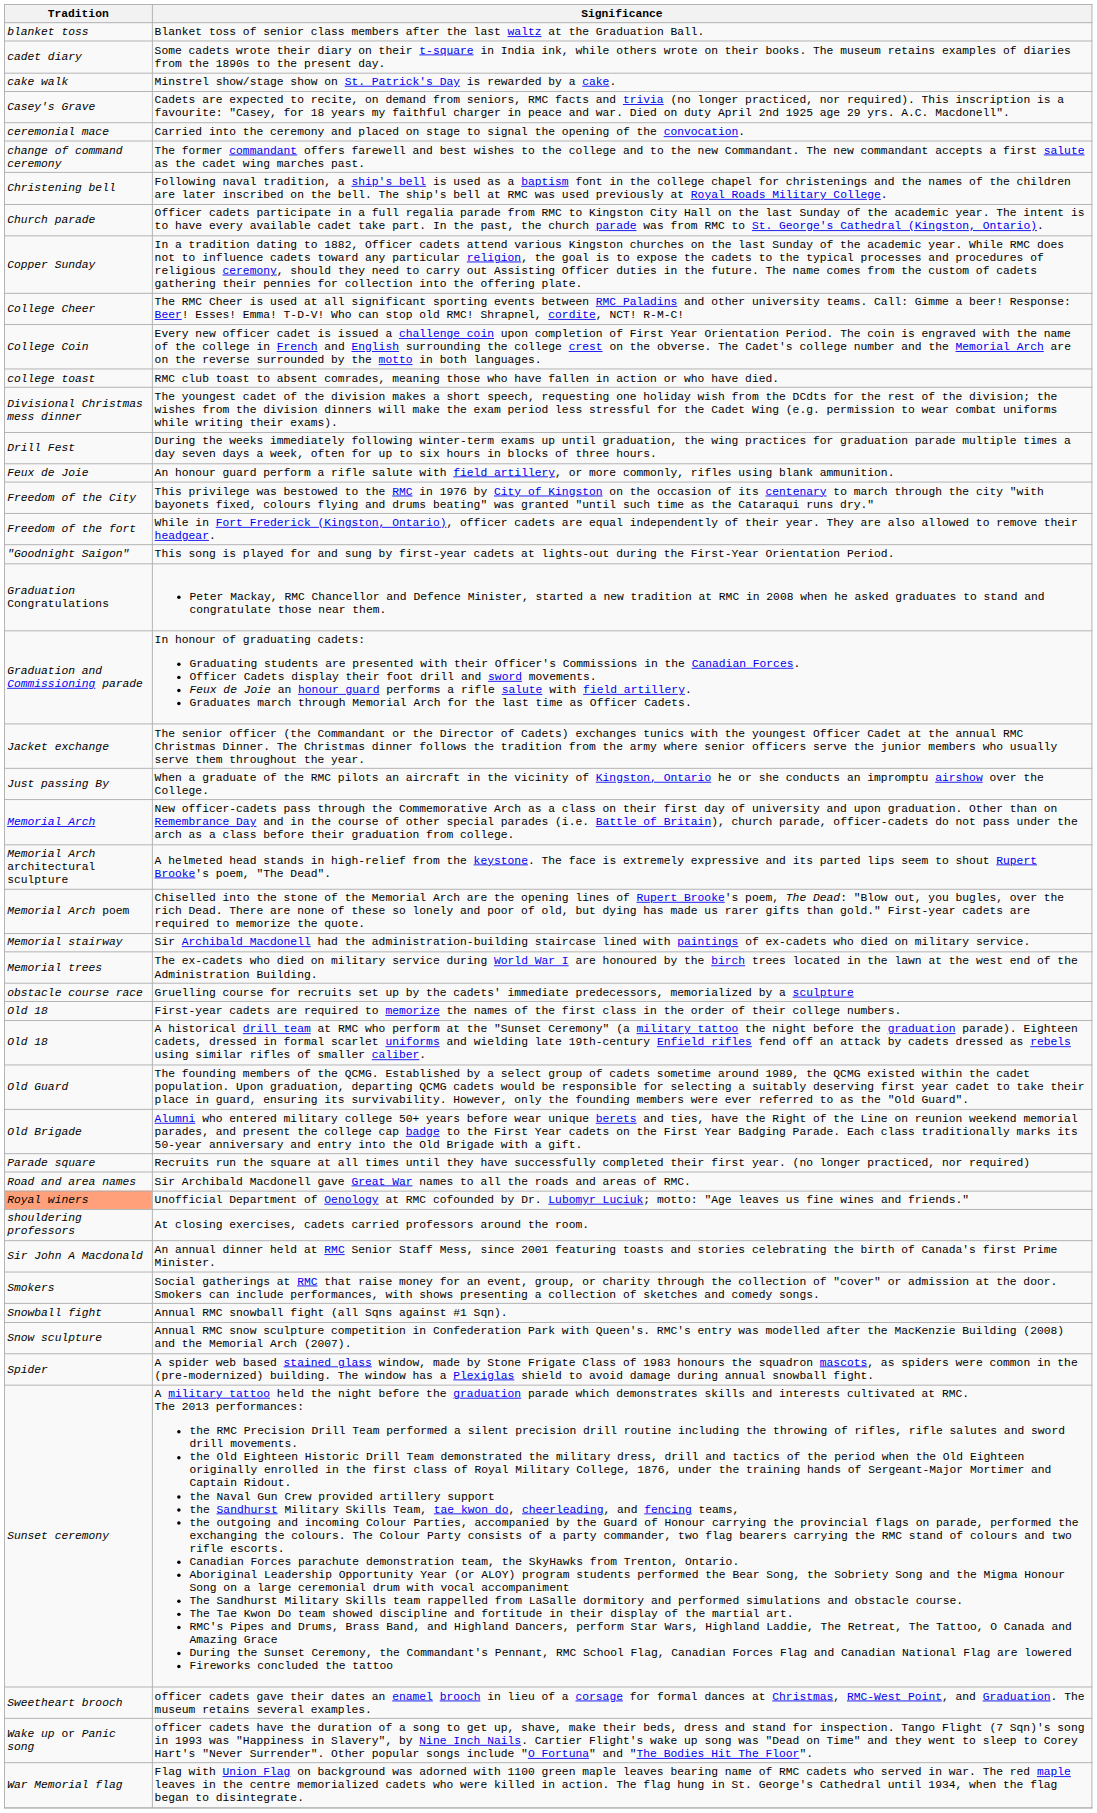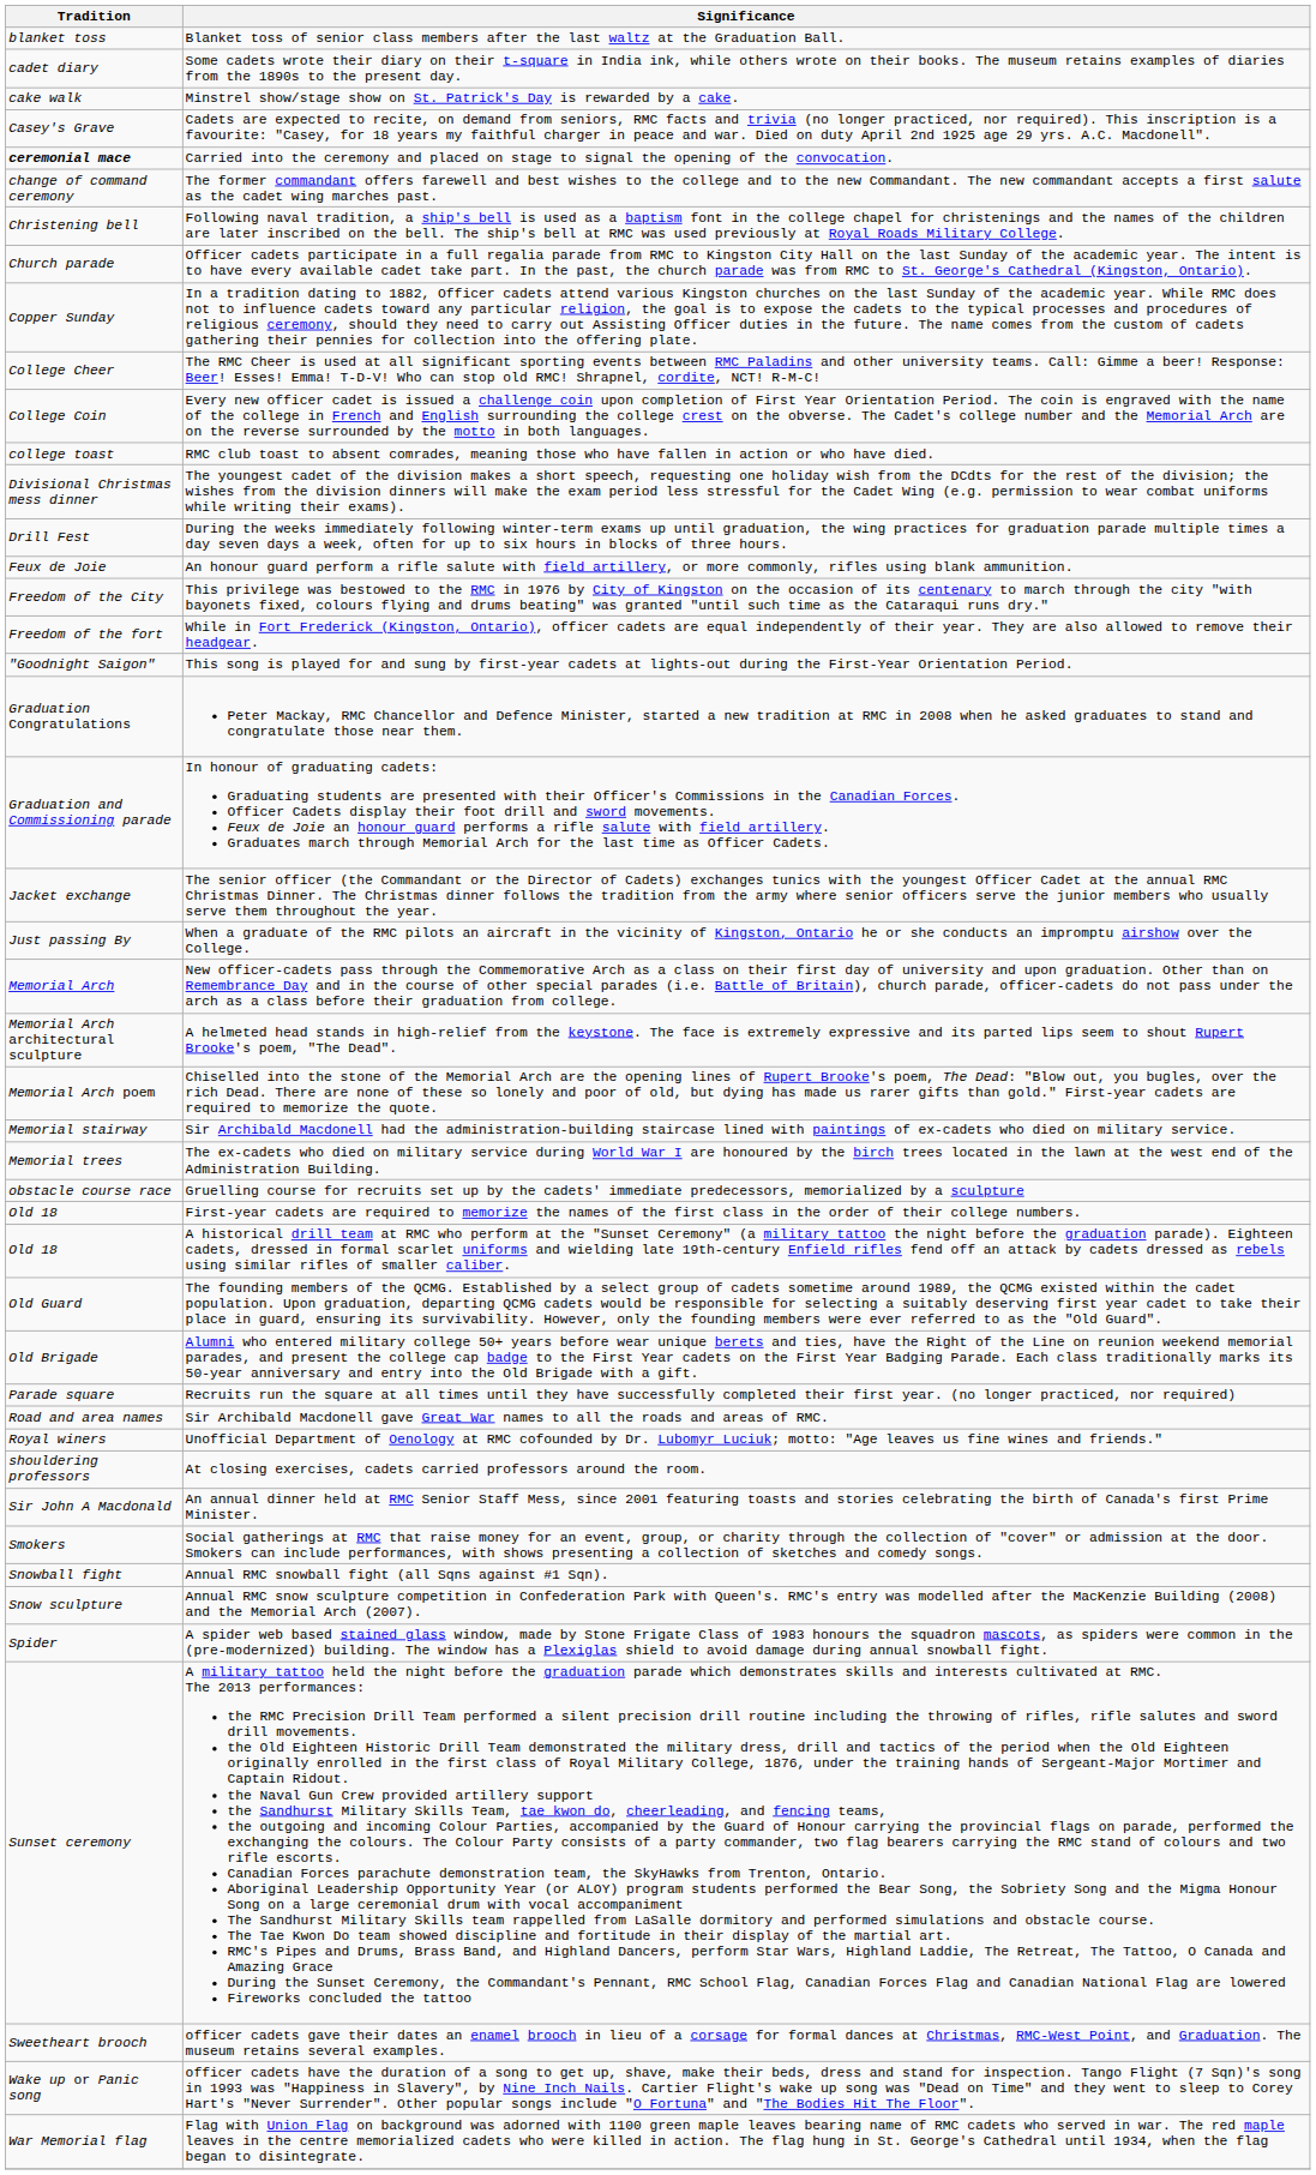row 6 | Tradition: normal -> bold
row 36 | Tradition: lightsalmon background -> no background
